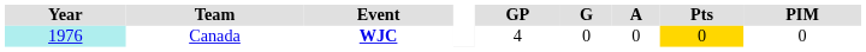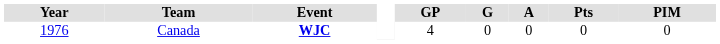Canada | Year: paleturquoise background -> no background
Canada | Pts: gold background -> no background
